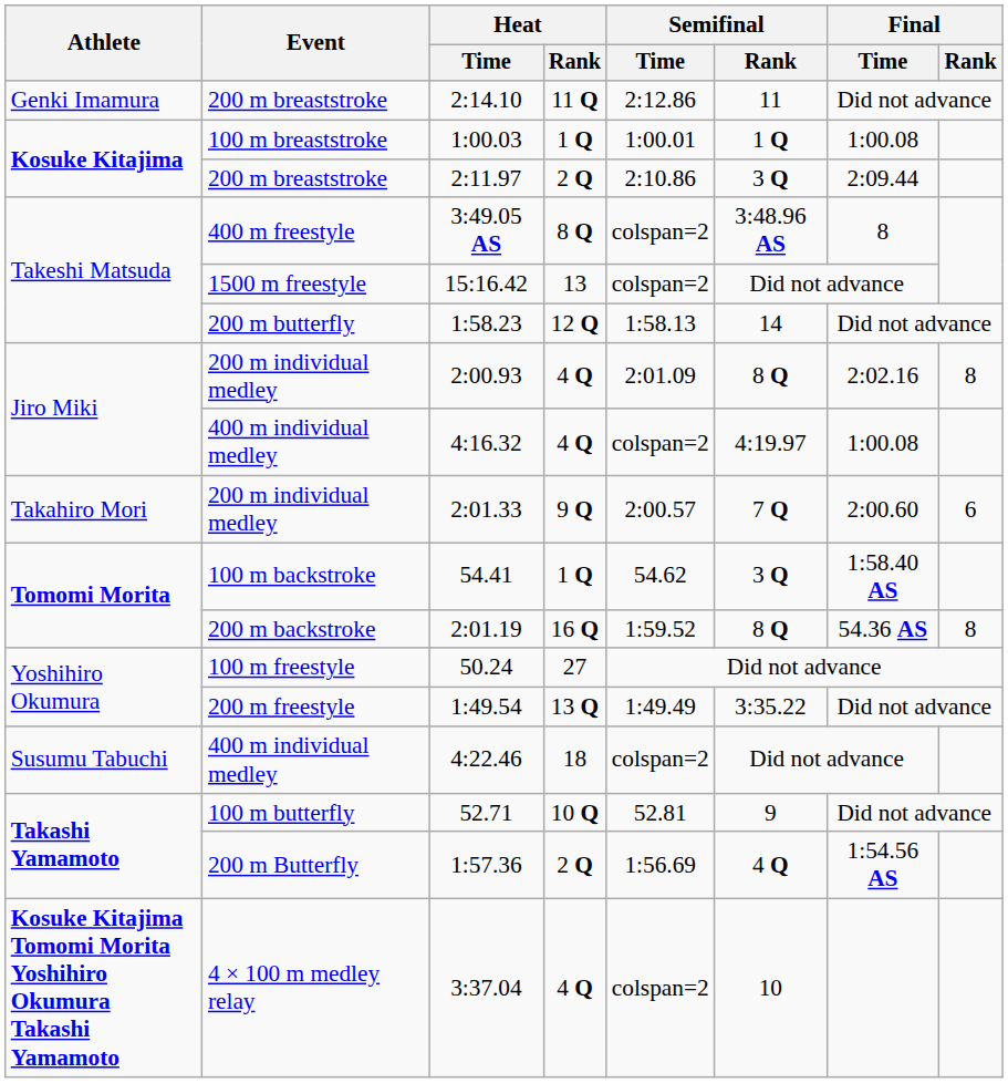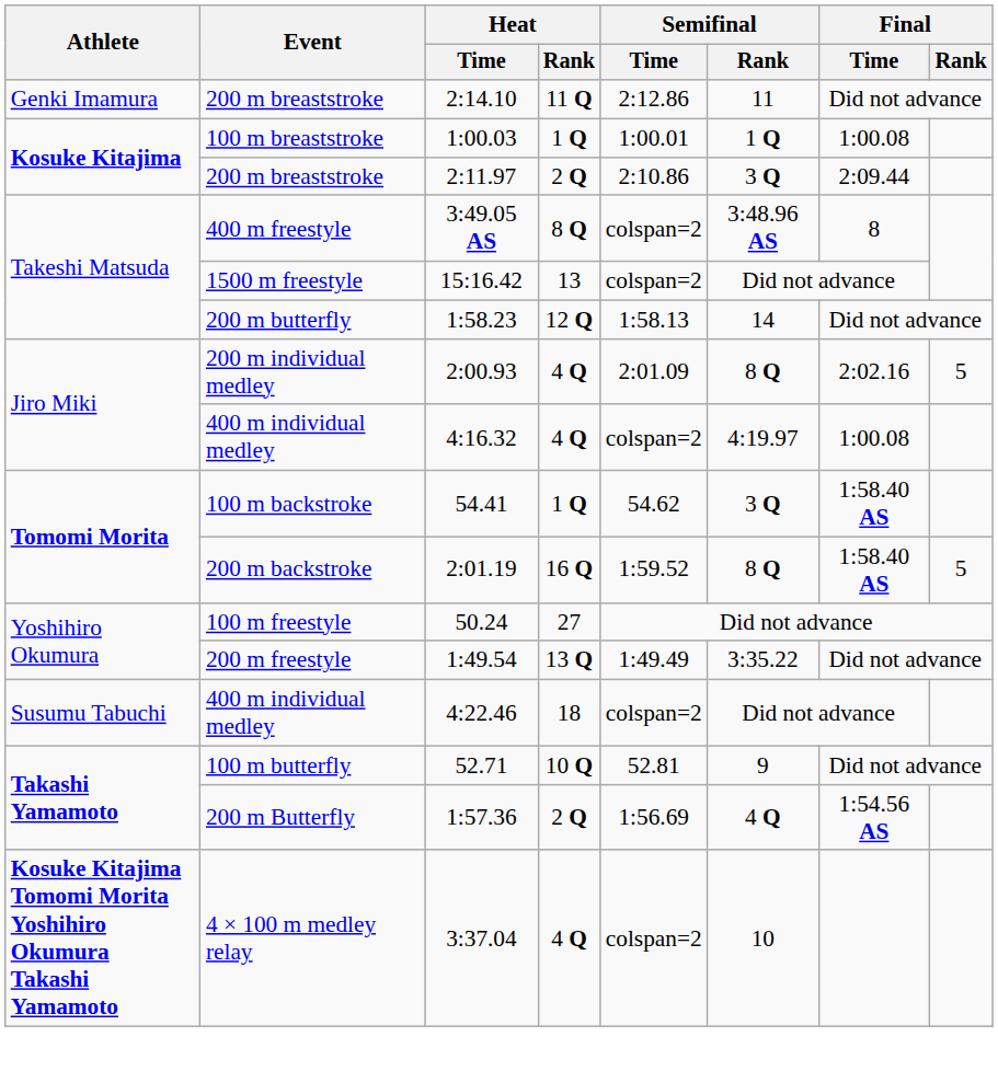2:00.93 | Final / Rank: 8 -> 5
- row: Takahiro Mori | 200 m individual medley | 2:01.33 | 9 Q | 2:00.57 | 7 Q | 2:00.60 | 6
2:01.19 | Final / Time: 54.36 AS -> 1:58.40 AS
2:01.19 | Final / Rank: 8 -> 5
